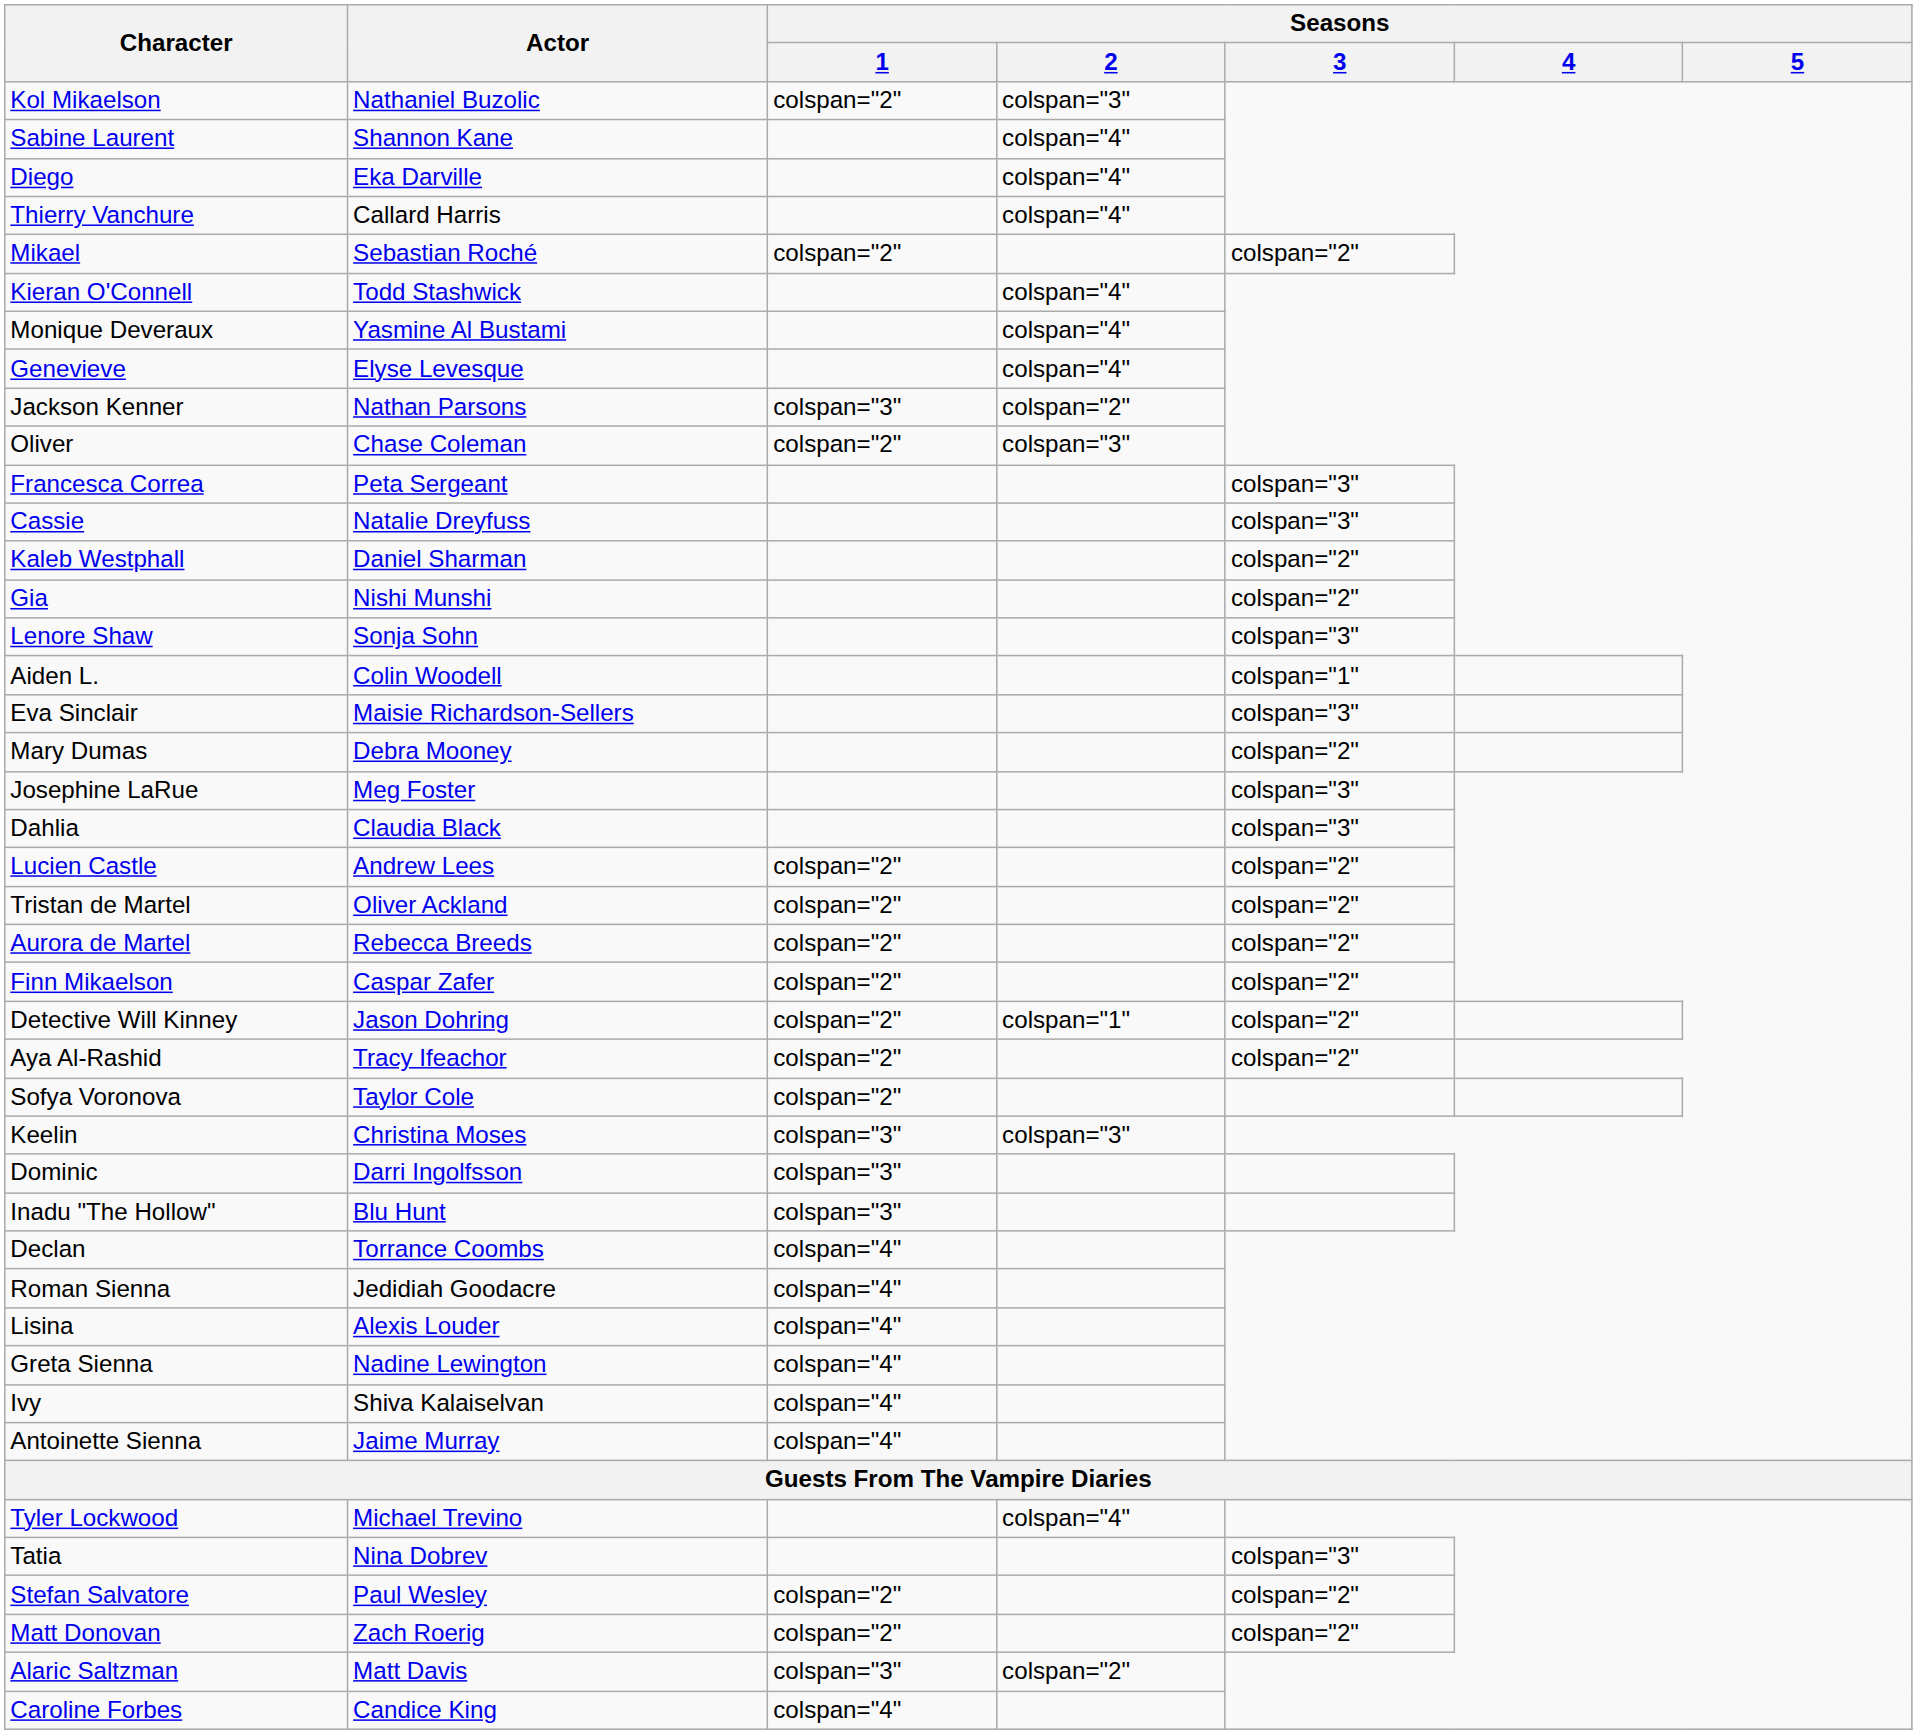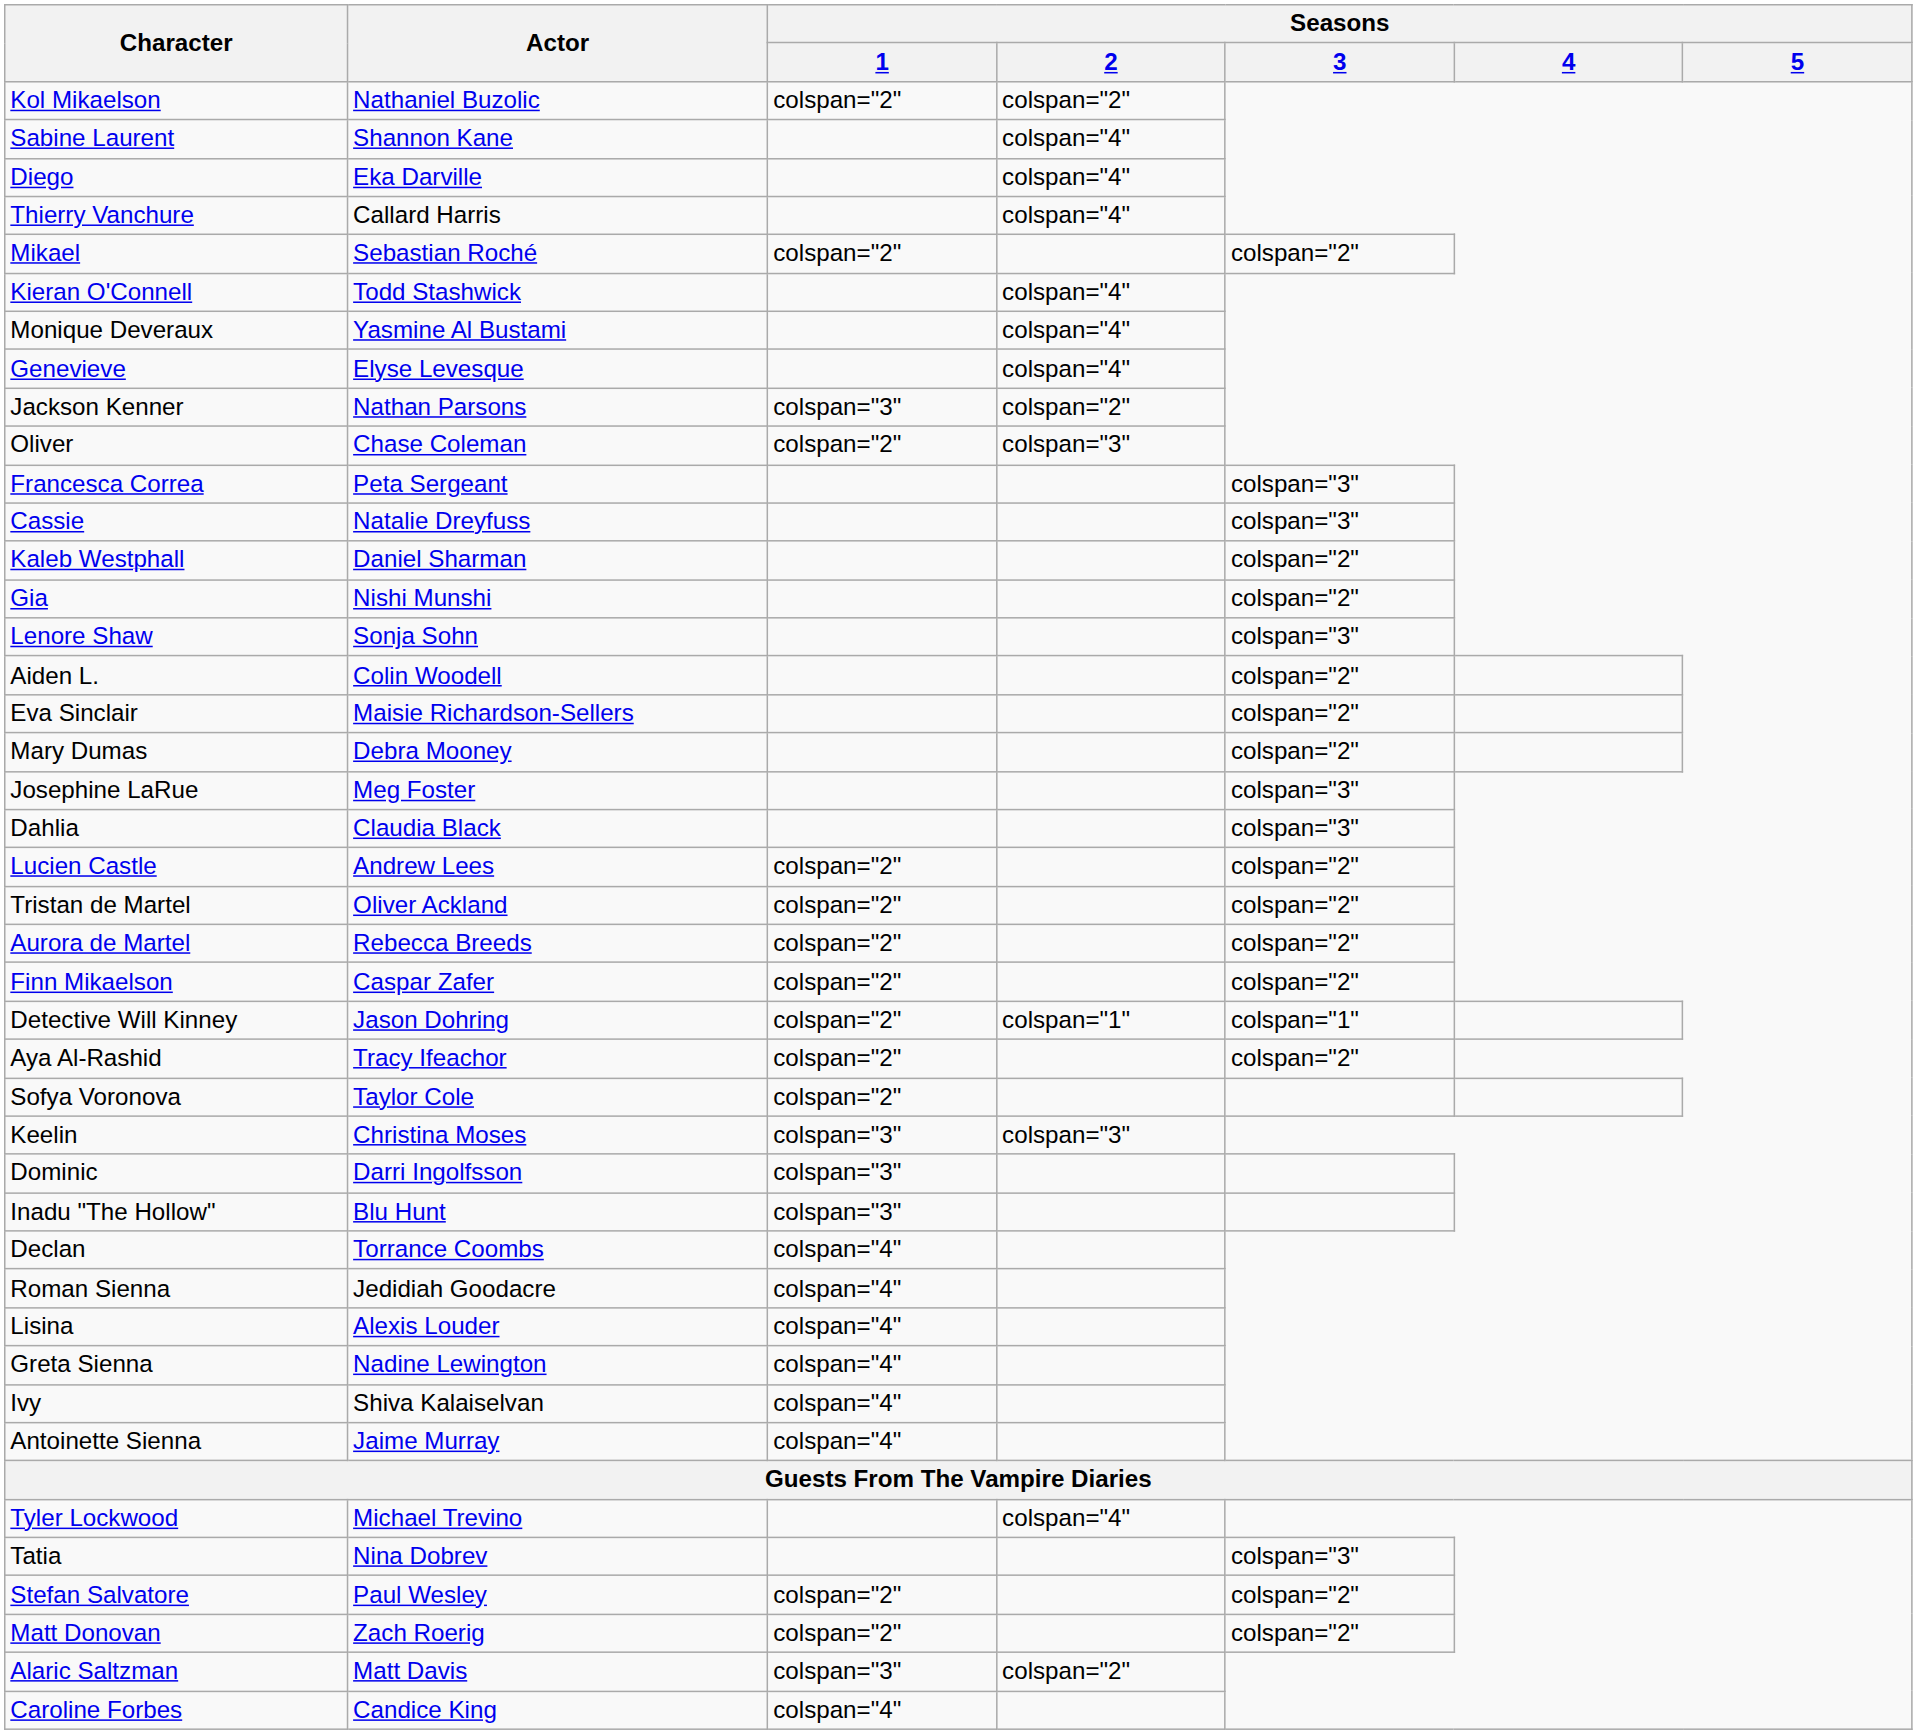Kol Mikaelson | Seasons / 2: colspan="3" -> colspan="2"
Aiden L. | Seasons / 3: colspan="1" -> colspan="2"
Eva Sinclair | Seasons / 3: colspan="3" -> colspan="2"
Detective Will Kinney | Seasons / 3: colspan="2" -> colspan="1"
